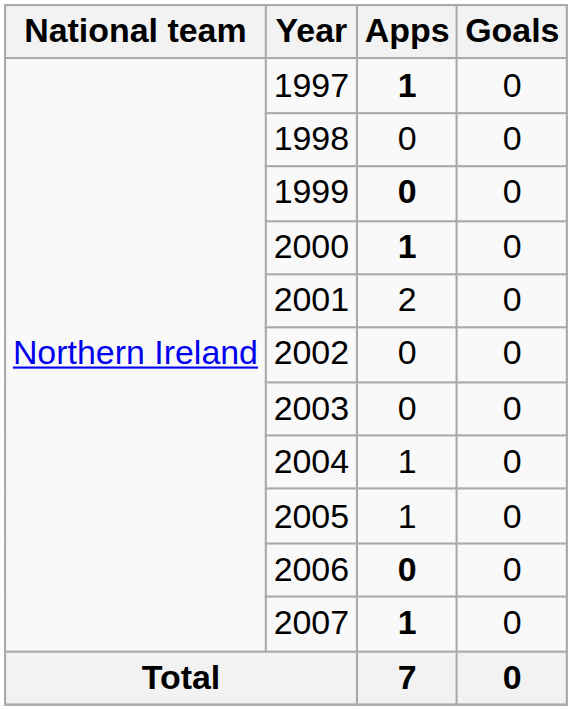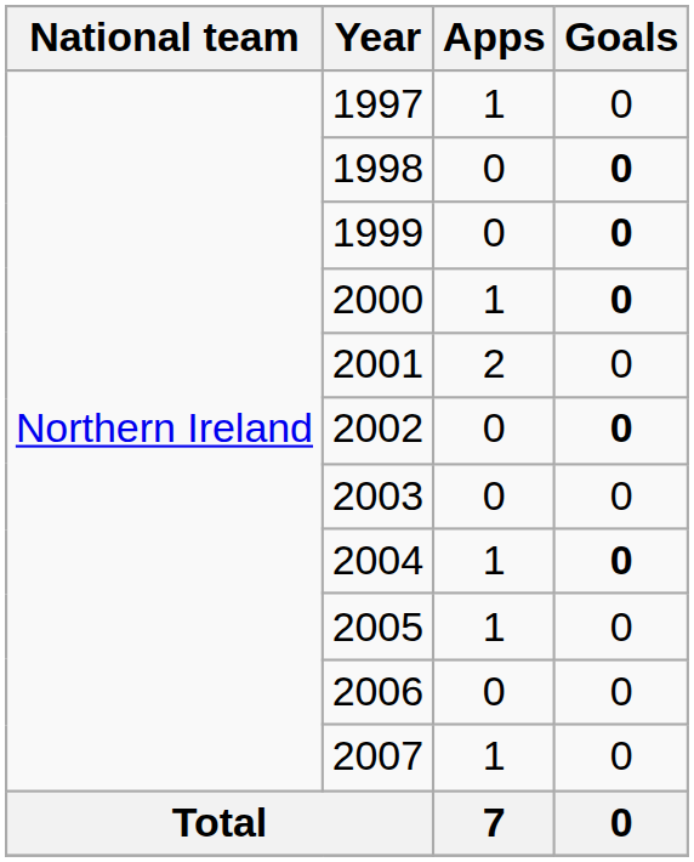1997 | Apps: bold -> normal
1998 | Goals: normal -> bold
1999 | Apps: bold -> normal
1999 | Goals: normal -> bold
2000 | Apps: bold -> normal
2000 | Goals: normal -> bold
2002 | Goals: normal -> bold
2004 | Goals: normal -> bold
2006 | Apps: bold -> normal
2007 | Apps: bold -> normal
